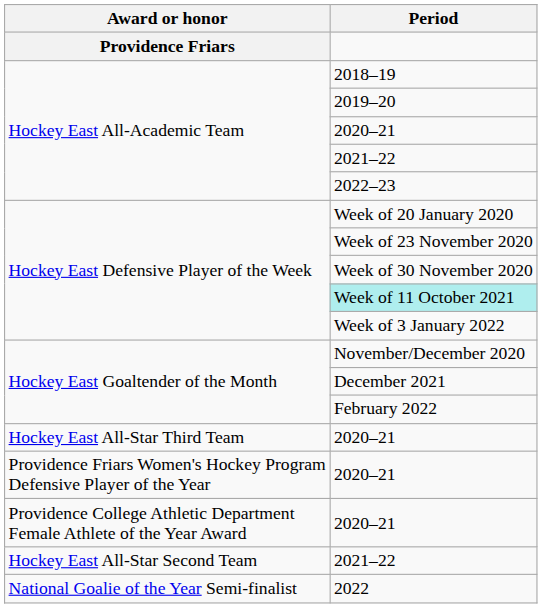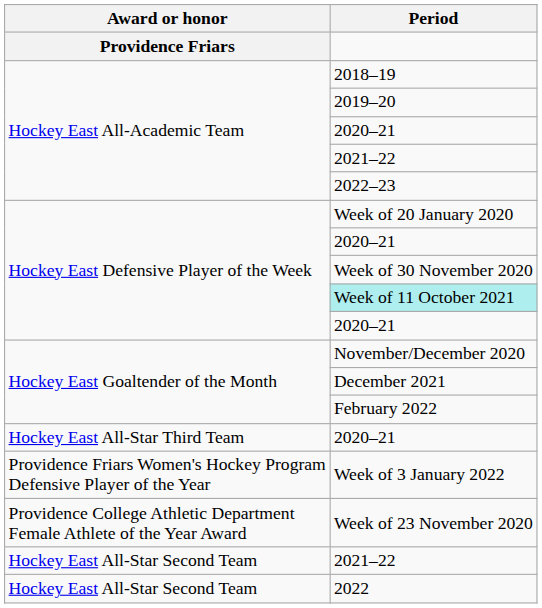row 9 | Period: Week of 23 November 2020 -> 2020–21
row 12 | Period: Week of 3 January 2022 -> 2020–21
row 17 | Period: 2020–21 -> Week of 3 January 2022
row 18 | Period: 2020–21 -> Week of 23 November 2020
row 20 | Award or honor / Providence Friars: National Goalie of the Year Semi-finalist -> Hockey East All-Star Second Team
